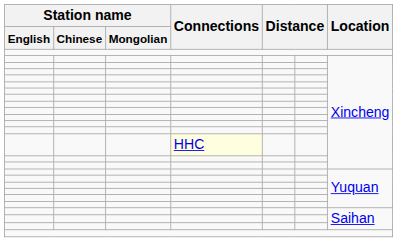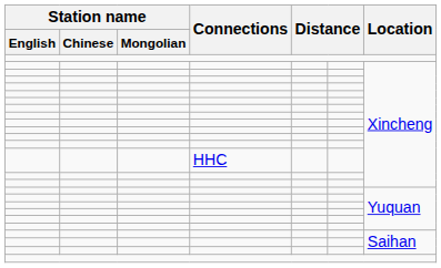HHC | Connections: lightyellow background -> no background
